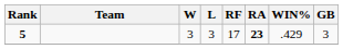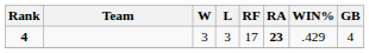row 2 | Rank: 5 -> 4
row 2 | GB: 3 -> 4
